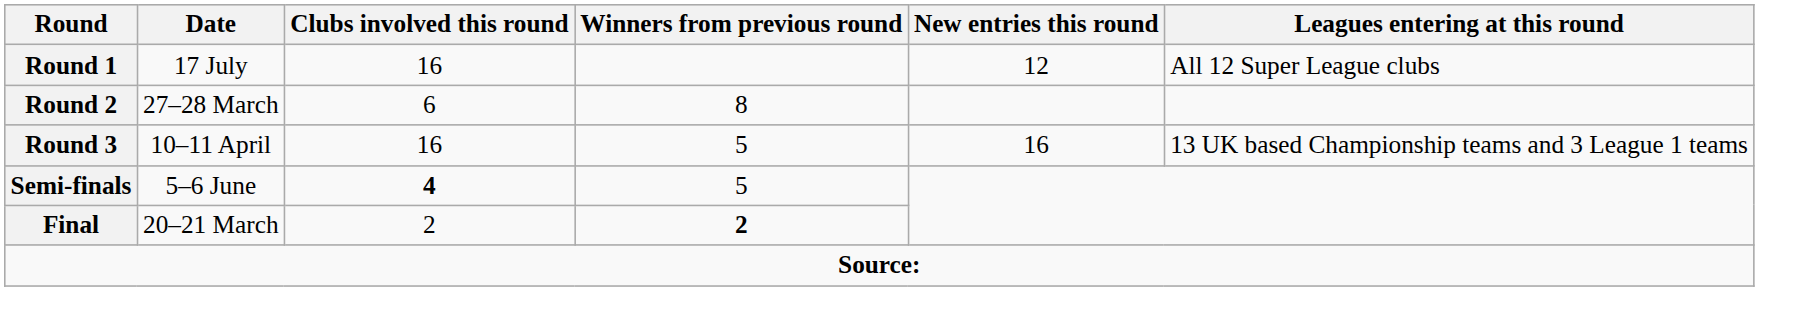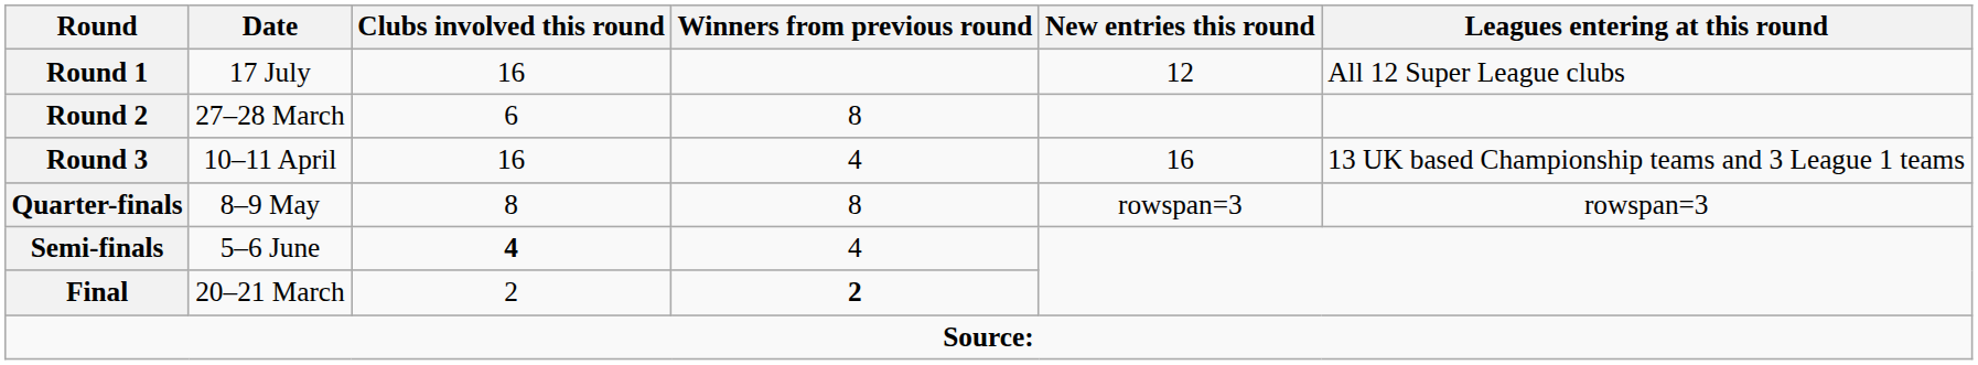Round 3 | Winners from previous round: 5 -> 4
+ row: Quarter-finals | 8–9 May | 8 | 8 | rowspan=3 | rowspan=3
Semi-finals | Winners from previous round: 5 -> 4
